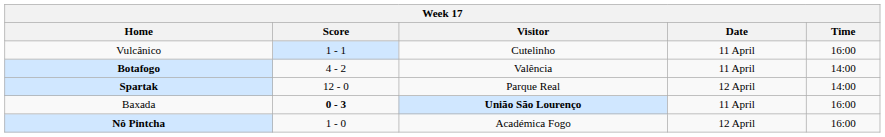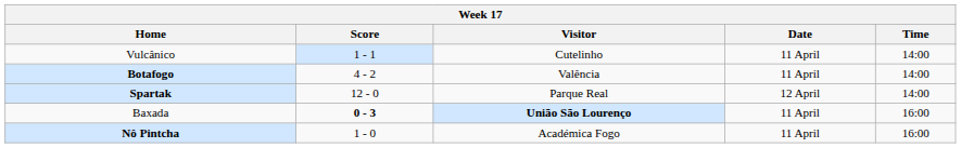Vulcânico | Time: 16:00 -> 14:00
Nô Pintcha | Date: 12 April -> 11 April
